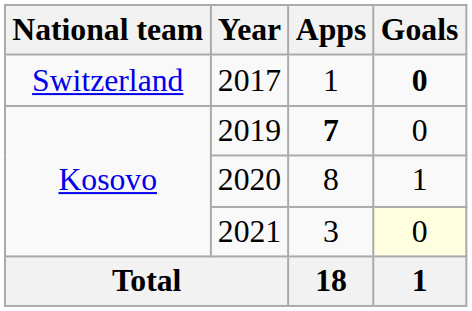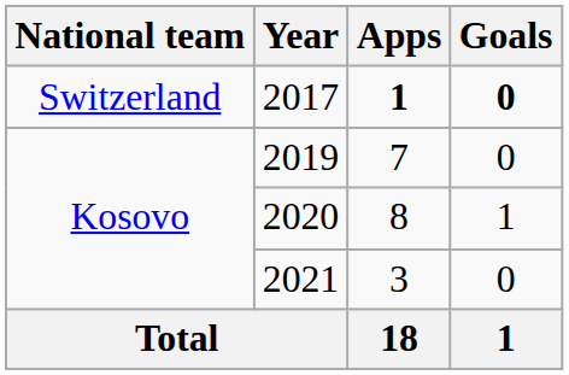2017 | Apps: normal -> bold
2019 | Apps: bold -> normal
2021 | Goals: lightyellow background -> no background
